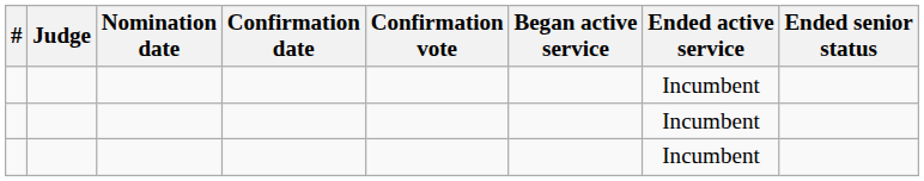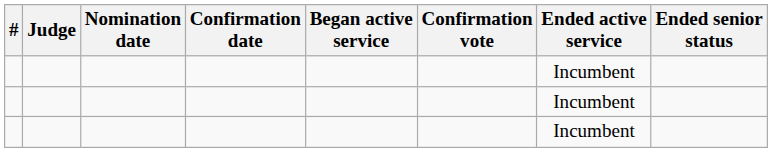columns swapped: Confirmation vote <-> Began active service
